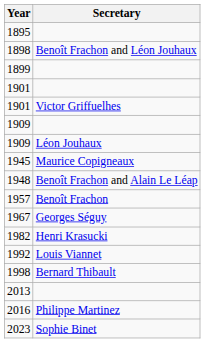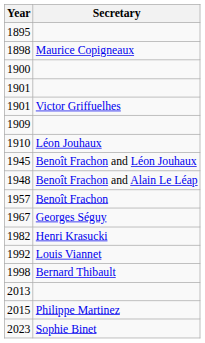row 3 | Secretary: Benoît Frachon and Léon Jouhaux -> Maurice Copigneaux
row 4 | Year: 1899 -> 1900
row 8 | Year: 1909 -> 1910
row 9 | Secretary: Maurice Copigneaux -> Benoît Frachon and Léon Jouhaux
row 17 | Year: 2016 -> 2015
